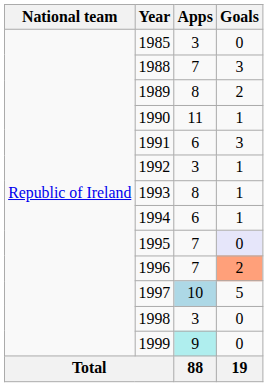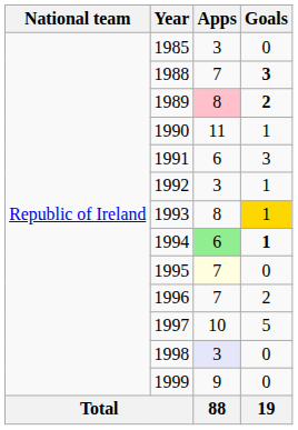1988 | Goals: normal -> bold
1989 | Apps: no background -> pink background
1989 | Goals: normal -> bold
1993 | Goals: no background -> gold background
1994 | Apps: no background -> lightgreen background
1994 | Goals: normal -> bold
1995 | Apps: no background -> lightyellow background
1995 | Goals: lavender background -> no background
1996 | Goals: lightsalmon background -> no background
1997 | Apps: lightblue background -> no background
1998 | Apps: no background -> lavender background
1999 | Apps: paleturquoise background -> no background
